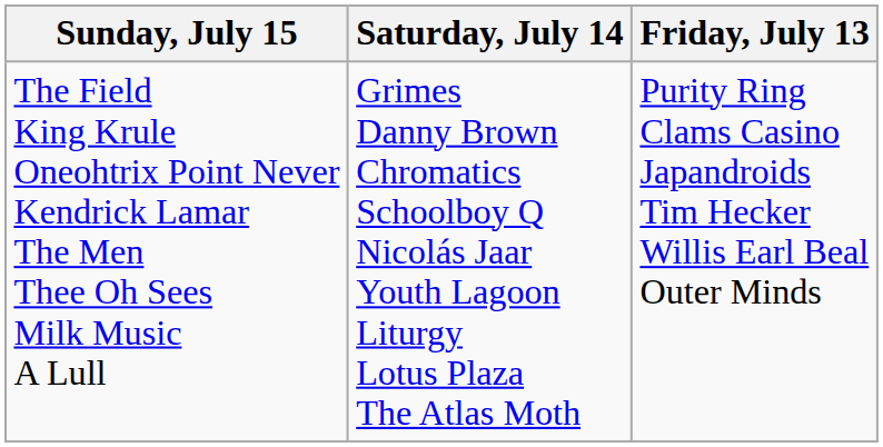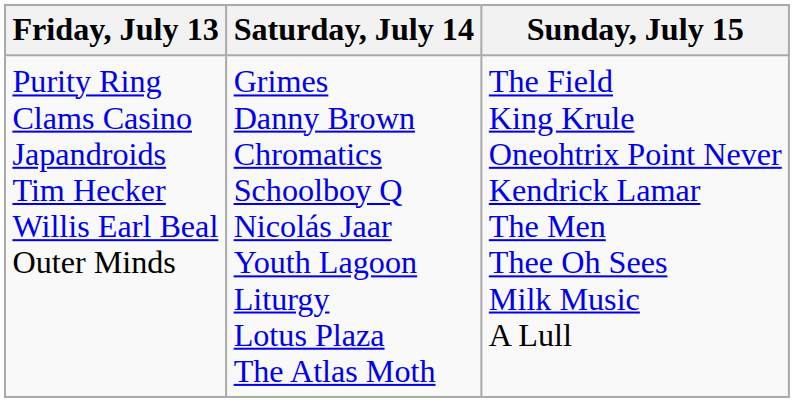columns swapped: Friday, July 13 <-> Sunday, July 15
